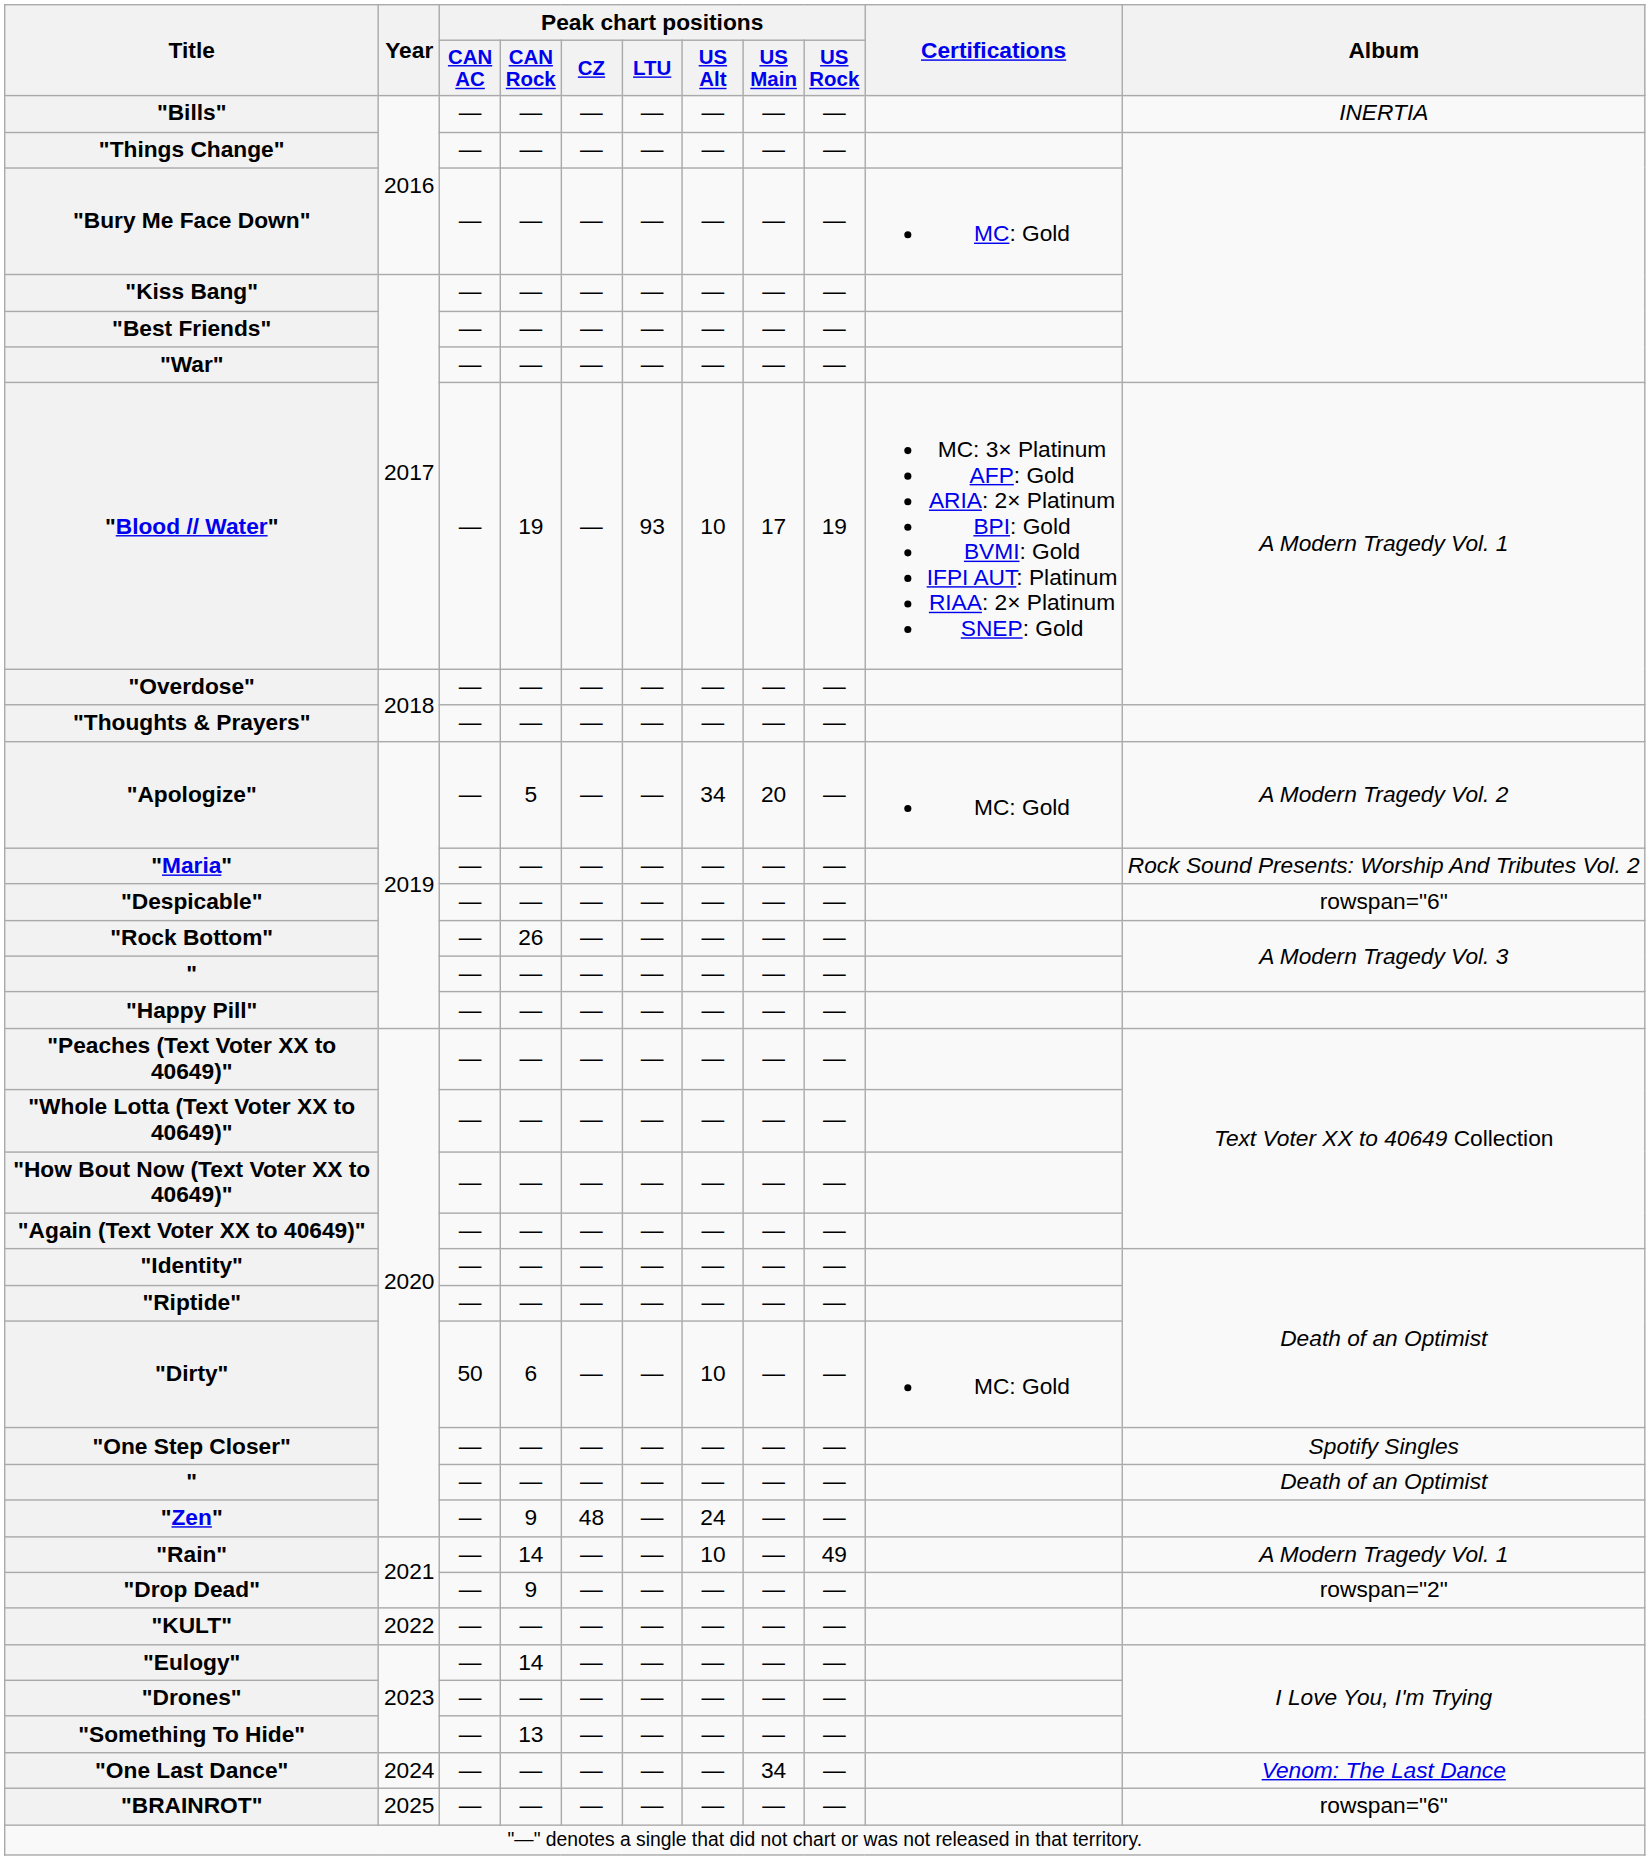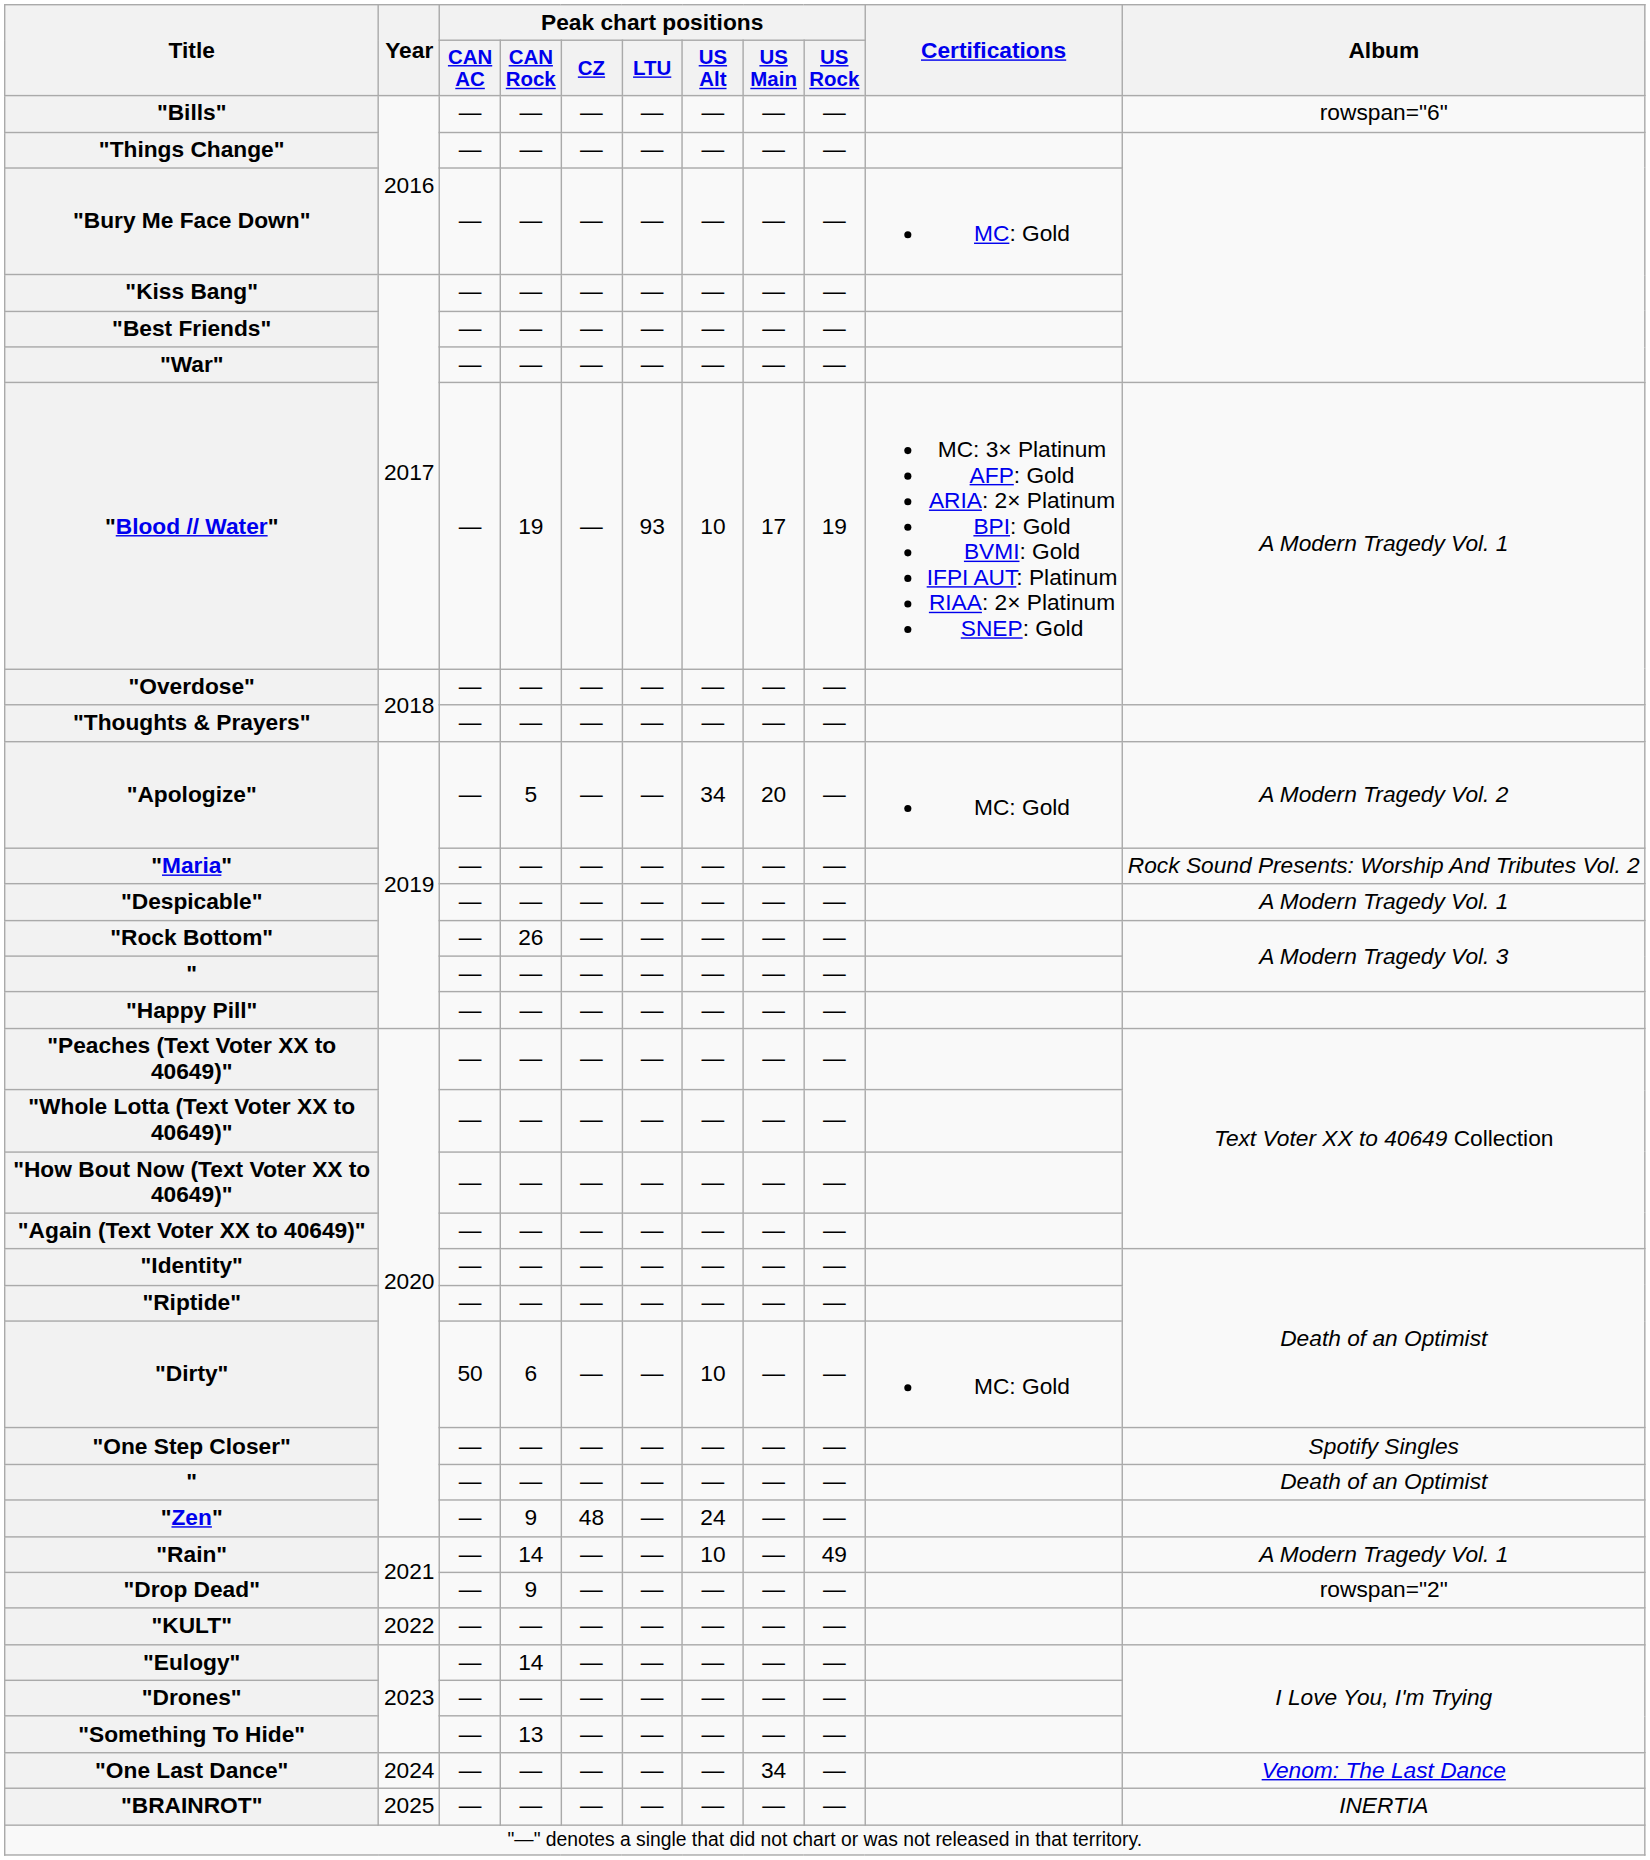"Bills" | Album: INERTIA -> rowspan="6"
"Despicable" | Album: rowspan="6" -> A Modern Tragedy Vol. 1
"BRAINROT" | Album: rowspan="6" -> INERTIA
